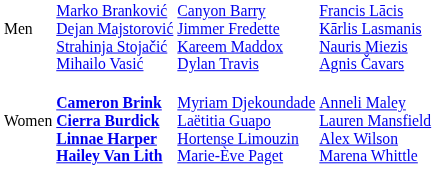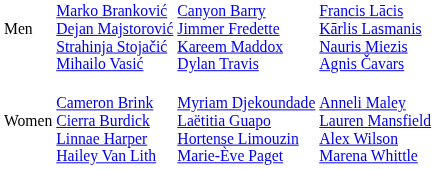Women | column 2: bold -> normal
